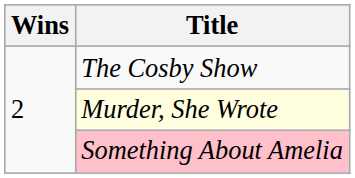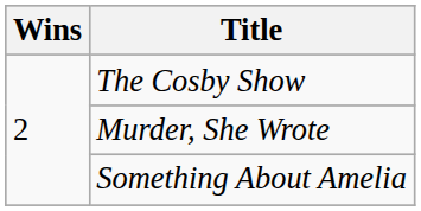Murder, She Wrote | Title: lightyellow background -> no background
Something About Amelia | Title: pink background -> no background
